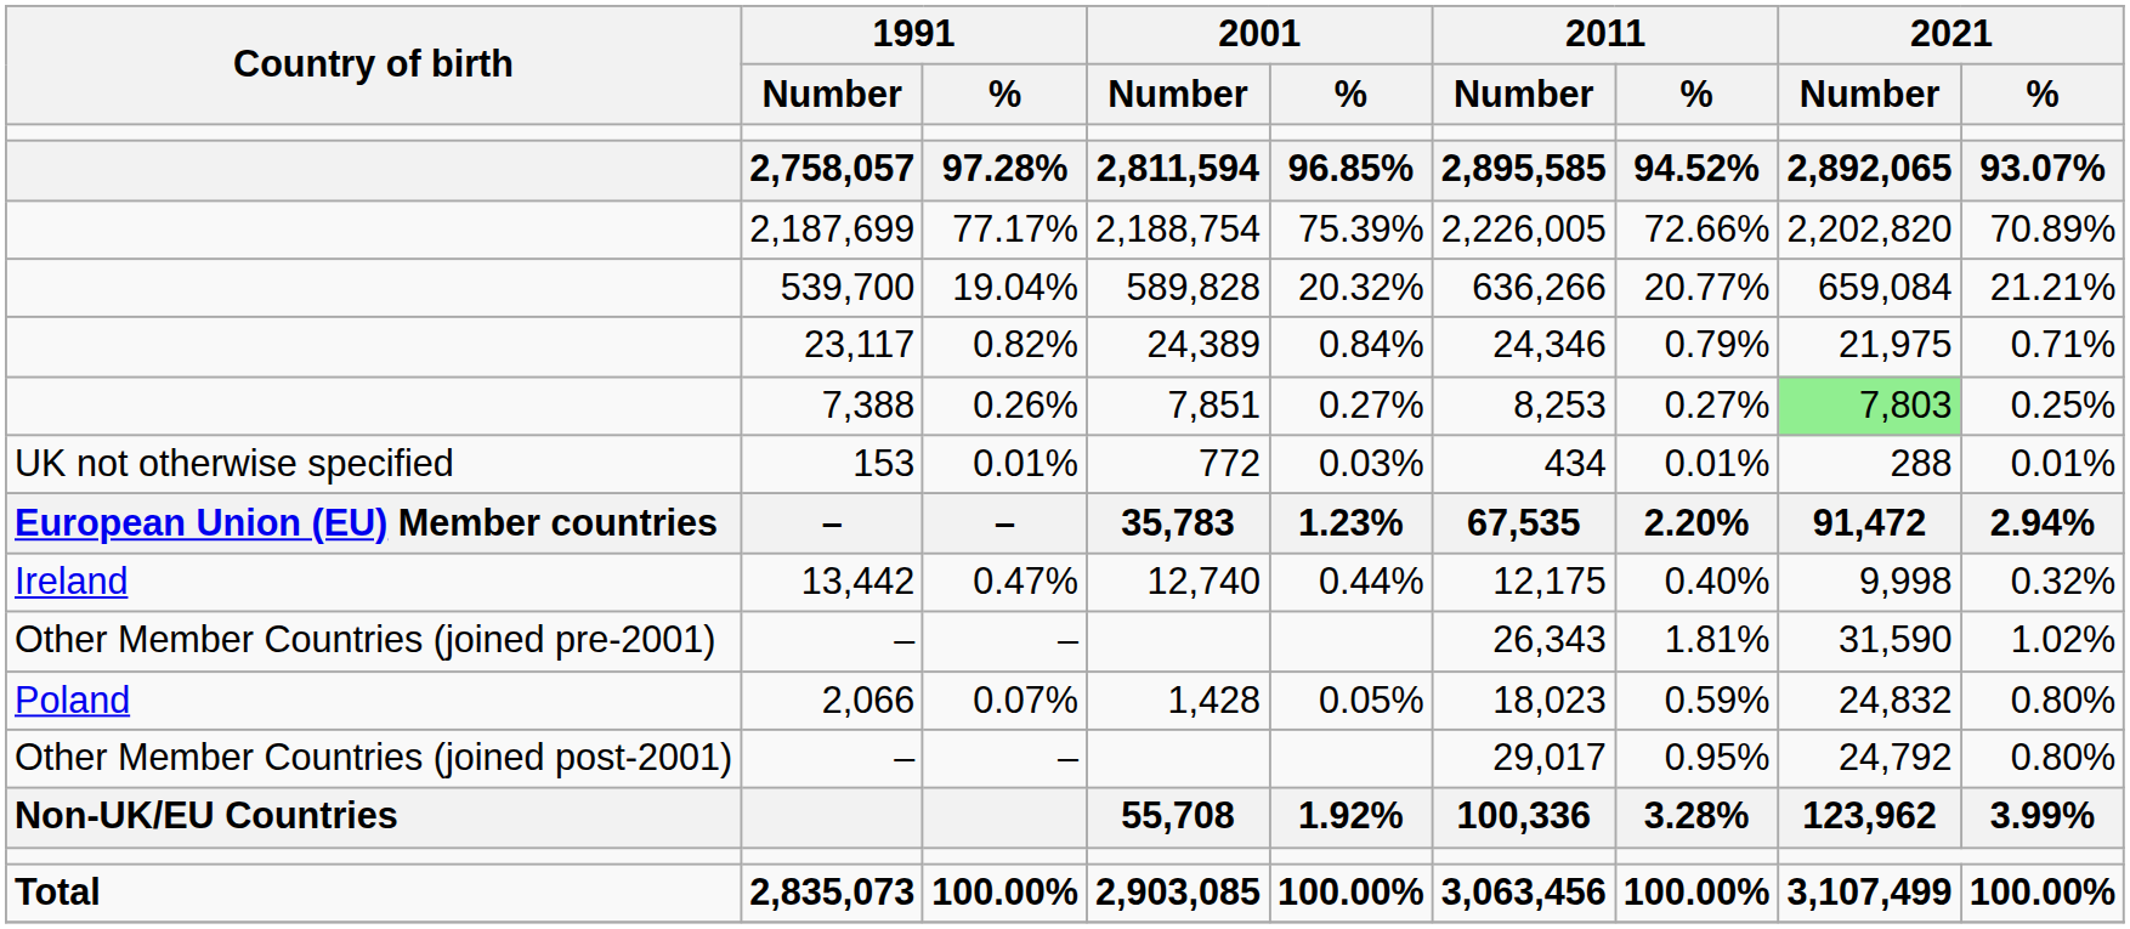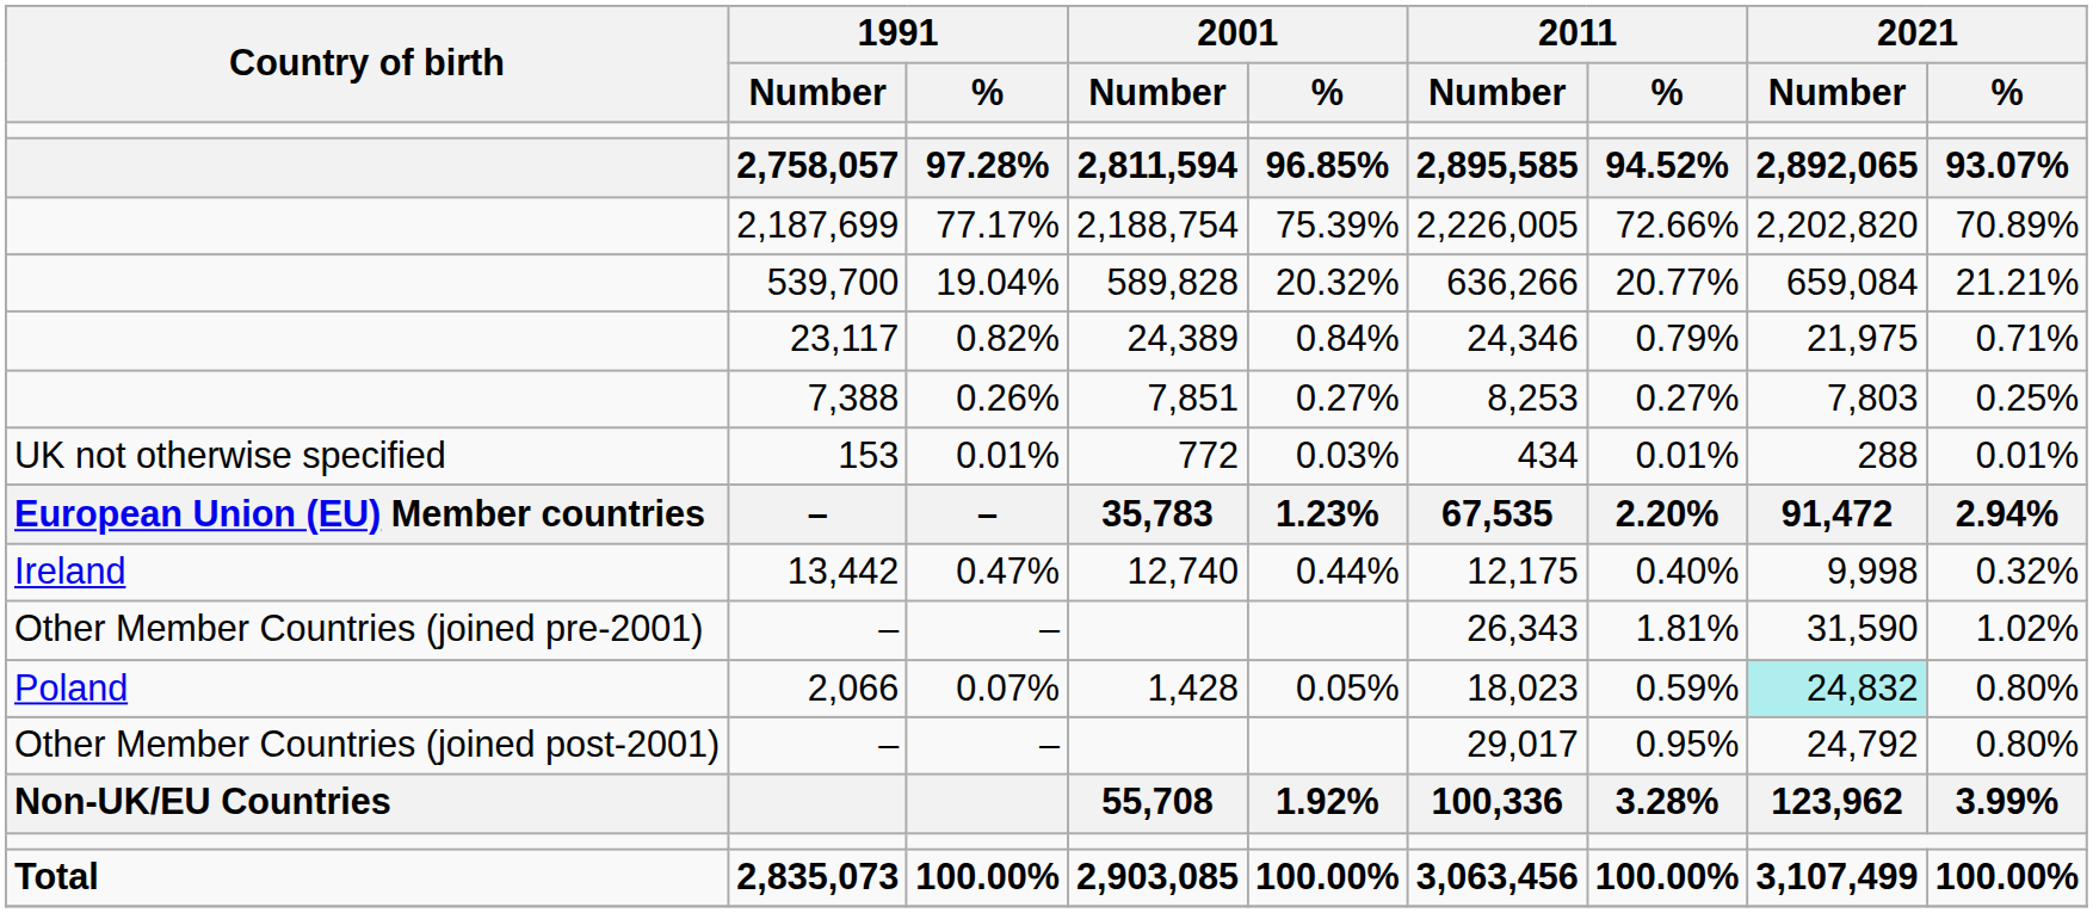7,388 | 2021 / Number: lightgreen background -> no background
2,066 | 2021 / Number: no background -> paleturquoise background
